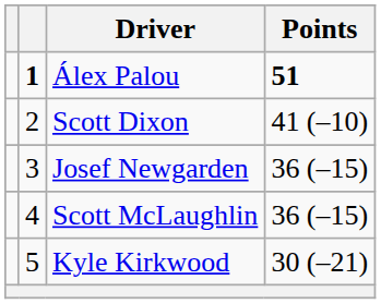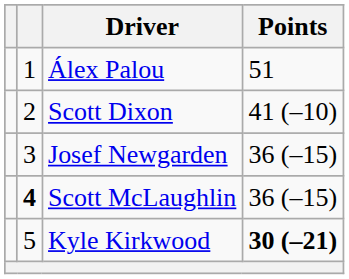Álex Palou | column 2: bold -> normal
Álex Palou | Points: bold -> normal
Scott McLaughlin | column 2: normal -> bold
Kyle Kirkwood | Points: normal -> bold
